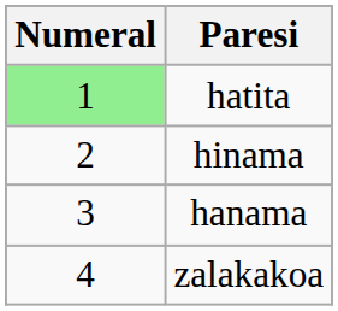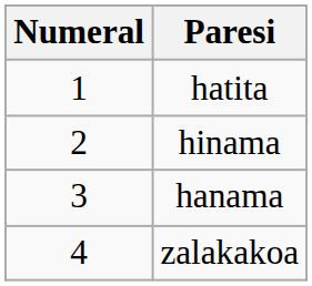hatita | Numeral: lightgreen background -> no background
